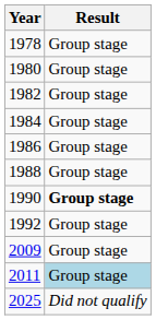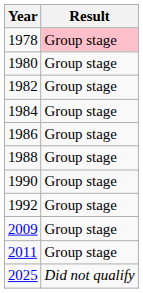1978 | Result: no background -> pink background
1990 | Result: bold -> normal
2011 | Result: lightblue background -> no background
